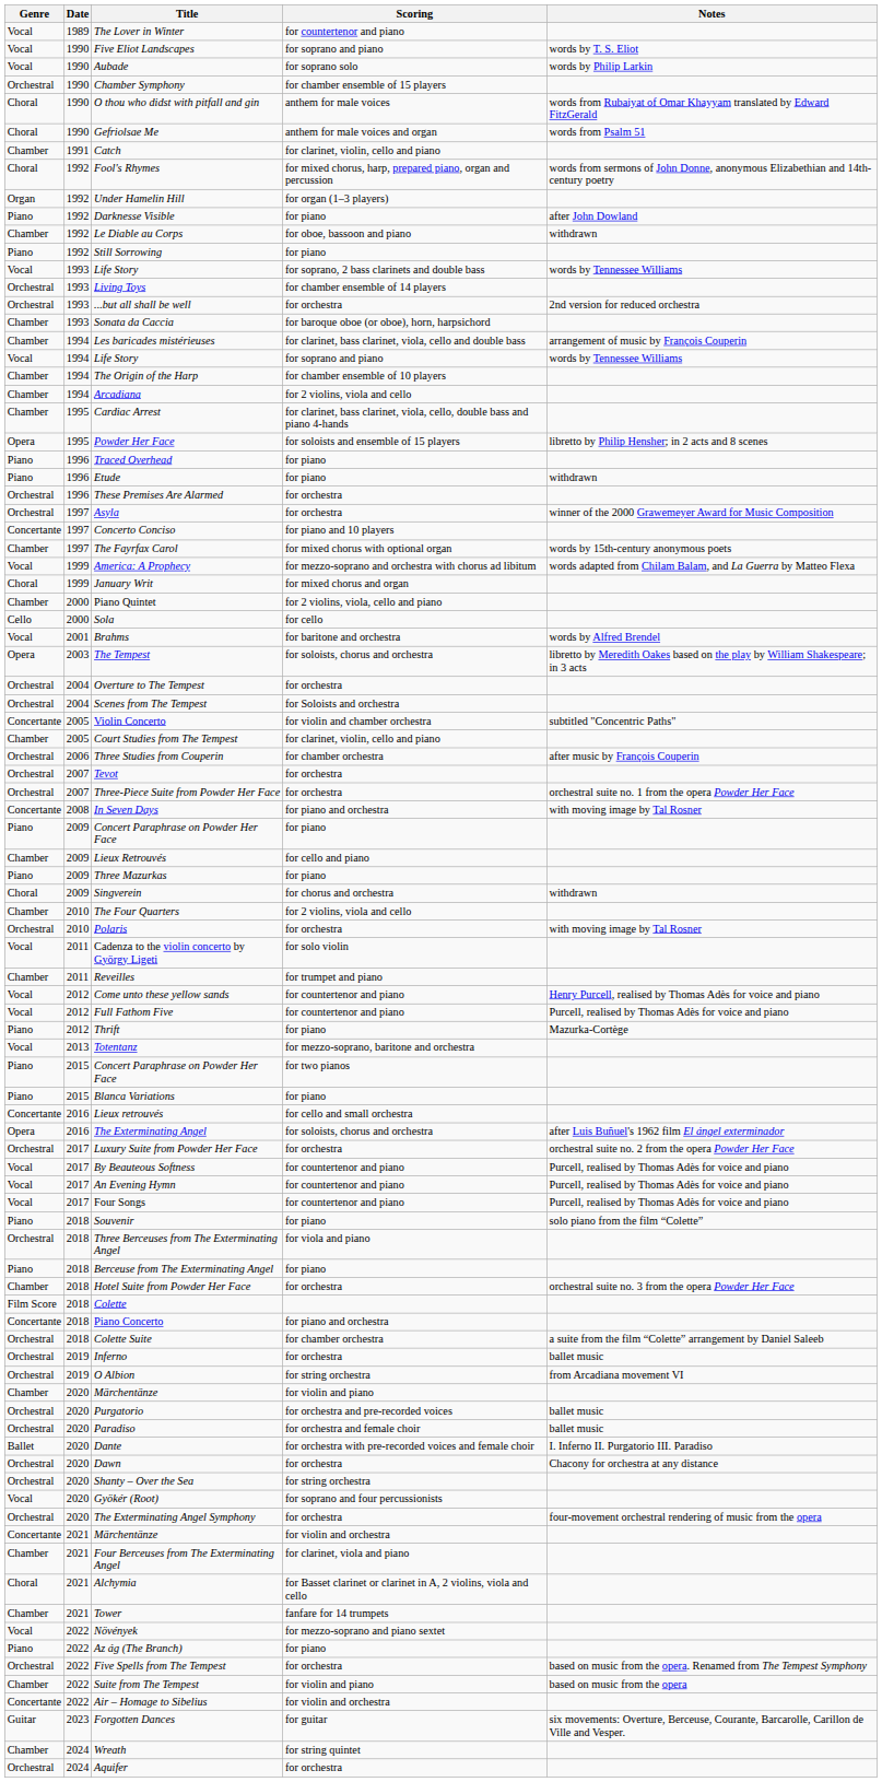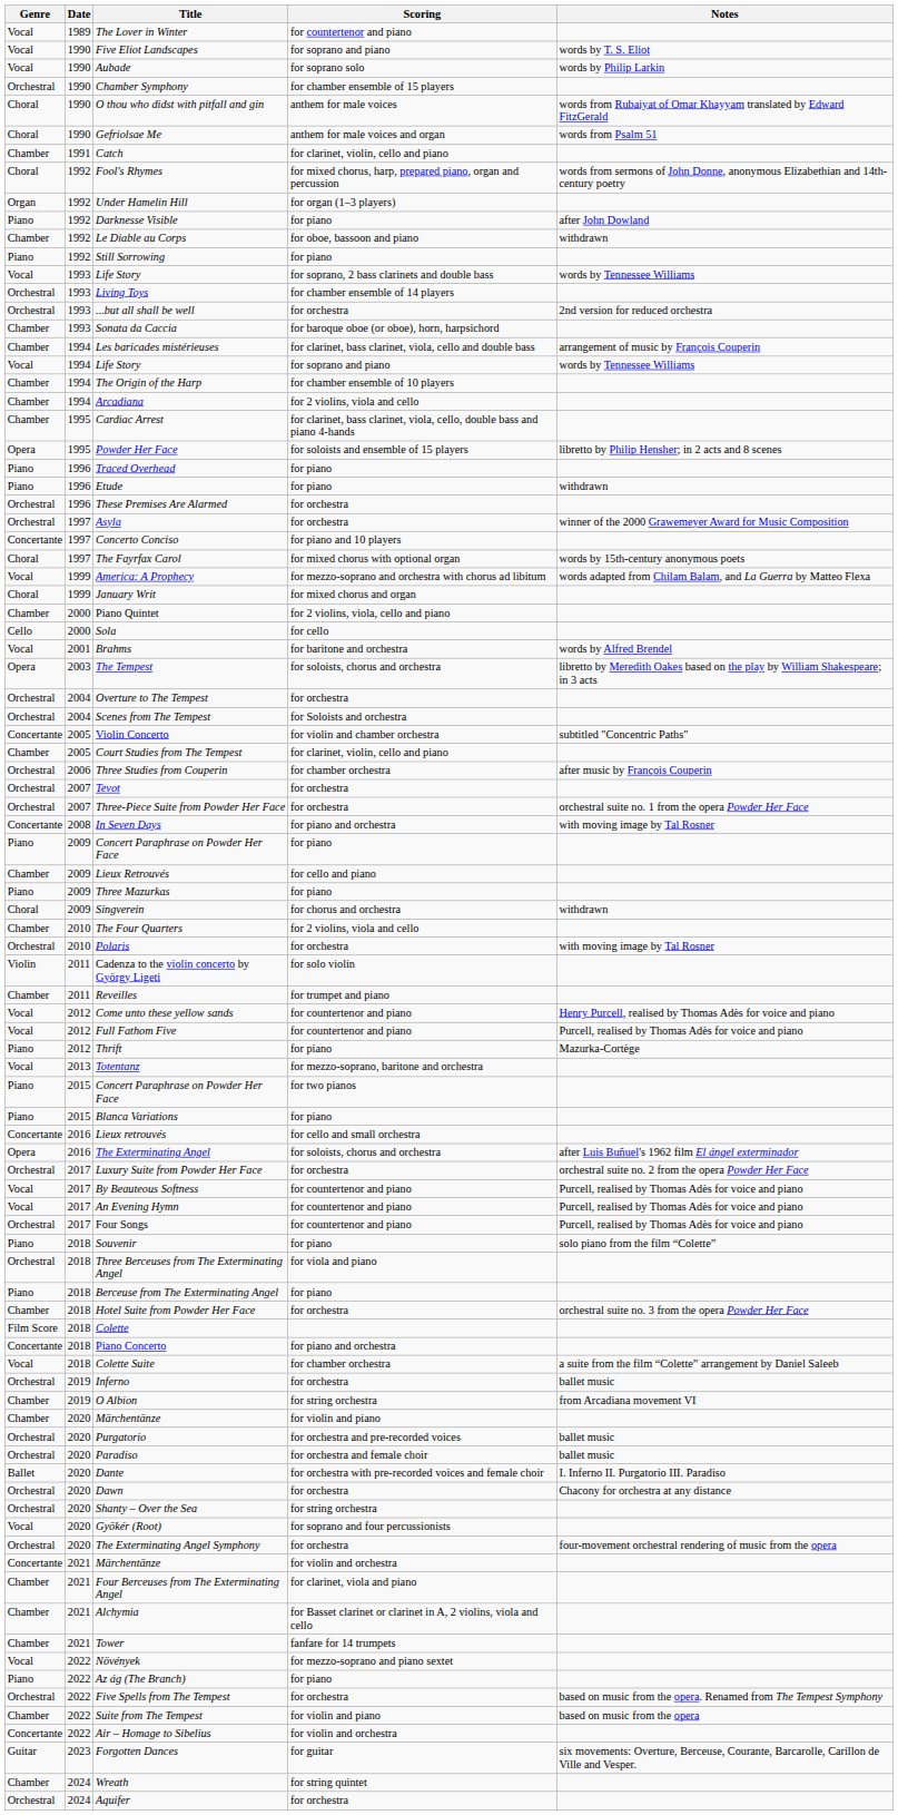The Fayrfax Carol | Genre: Chamber -> Choral
Cadenza to the violin concerto by György Ligeti | Genre: Vocal -> Violin
Four Songs | Genre: Vocal -> Orchestral
Colette Suite | Genre: Orchestral -> Vocal
O Albion | Genre: Orchestral -> Chamber
Alchymia | Genre: Choral -> Chamber
